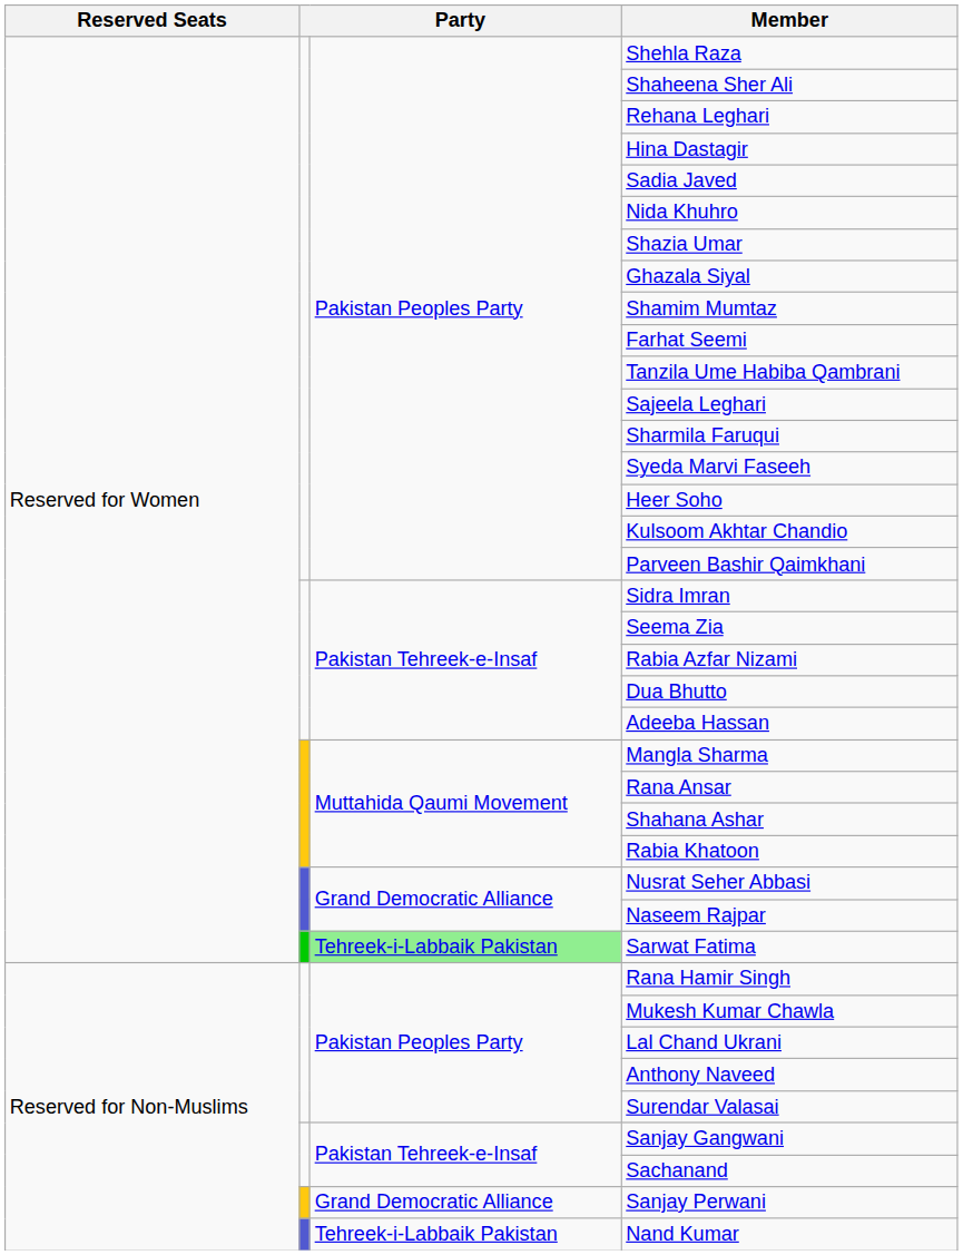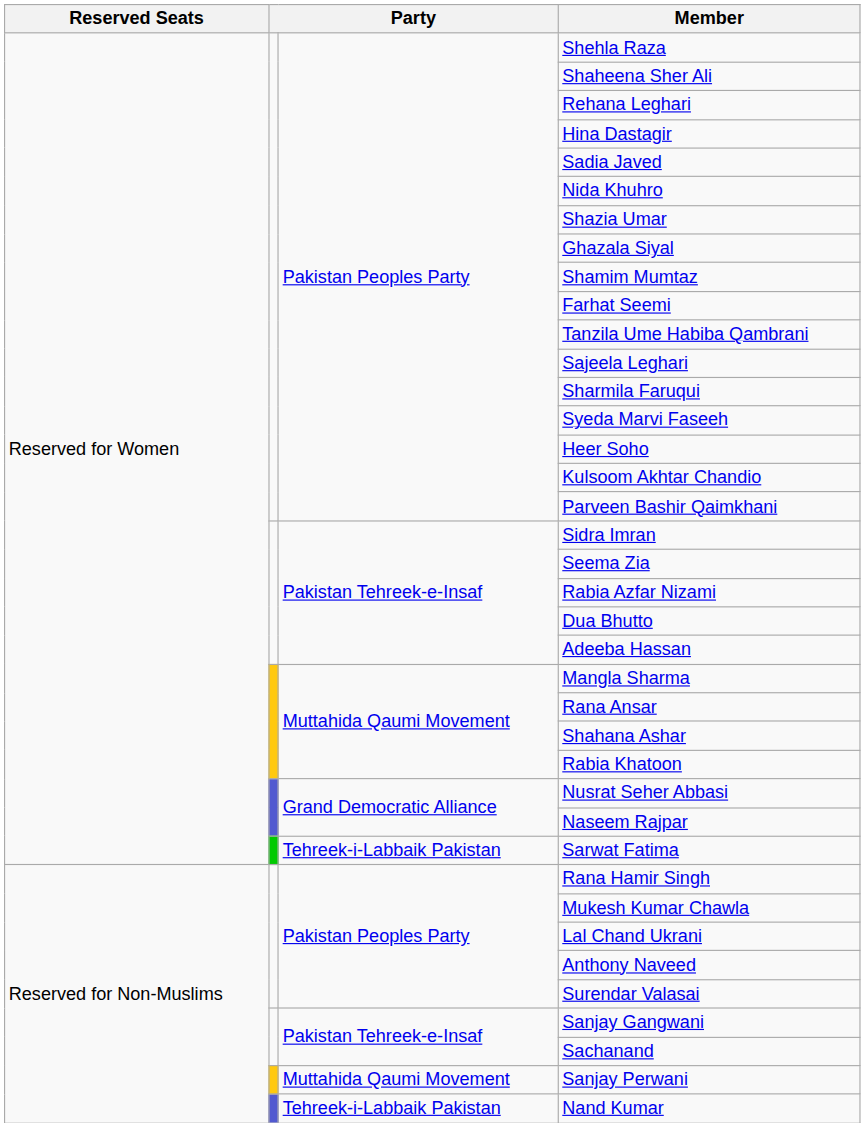Sarwat Fatima | column 3: lightgreen background -> no background
Sanjay Perwani | column 3: Grand Democratic Alliance -> Muttahida Qaumi Movement
